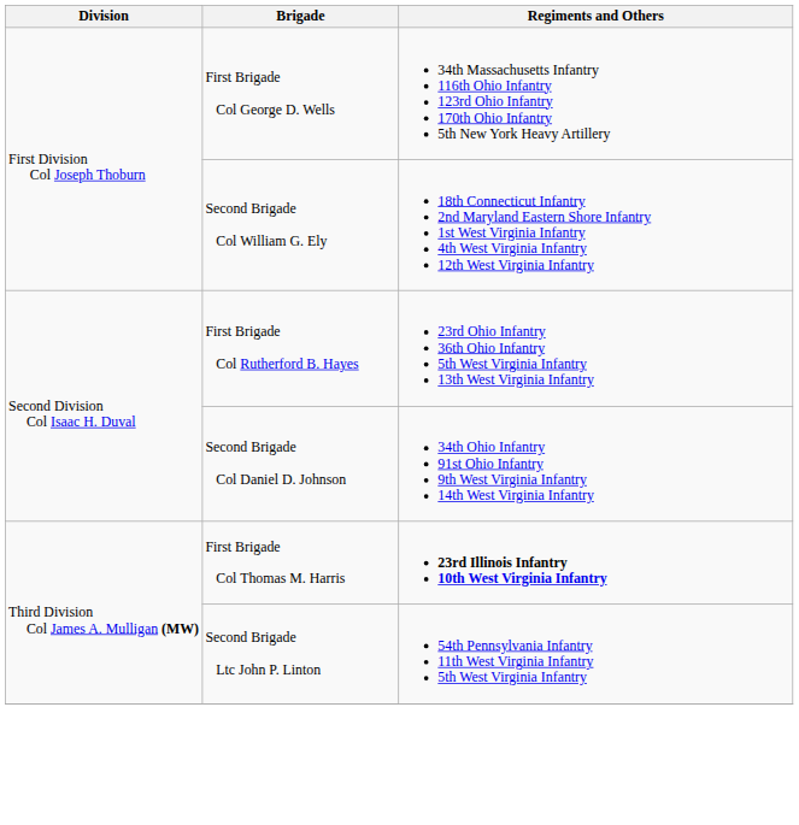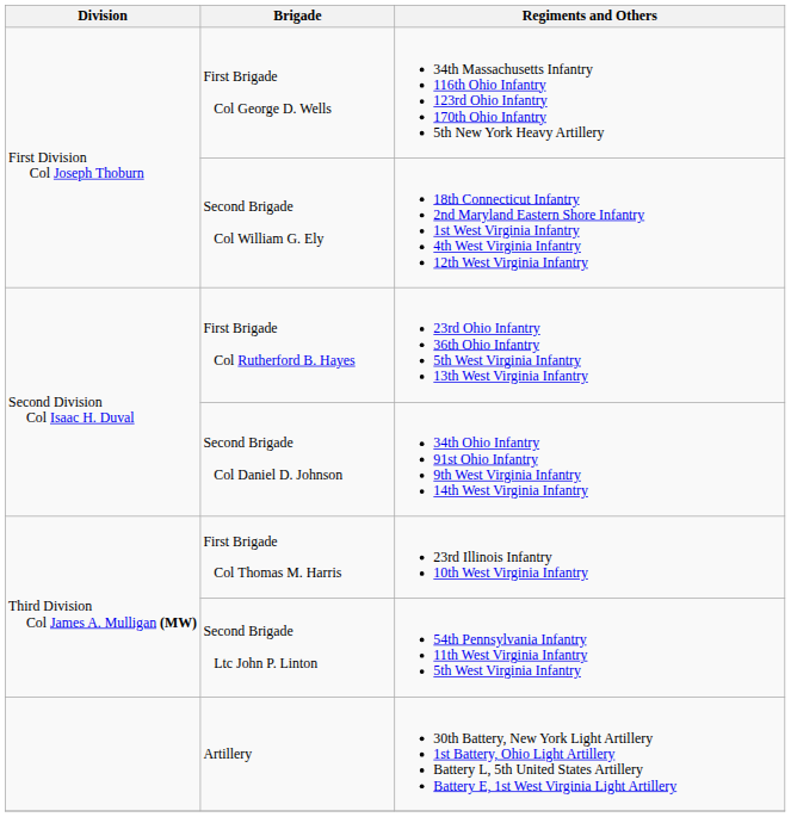First Brigade Col Thomas M. Harris | Regiments and Others: bold -> normal
+ row: Artillery | 30th Battery, New York Light Artillery 1st Battery, Ohio Light Artillery Battery L, 5th United States Artillery Battery E, 1st West Virginia Light Artillery
